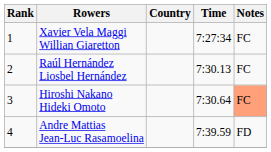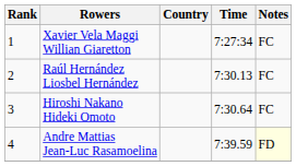Hiroshi Nakano Hideki Omoto | Notes: lightsalmon background -> no background
Andre Mattias Jean-Luc Rasamoelina | Notes: no background -> lightyellow background
